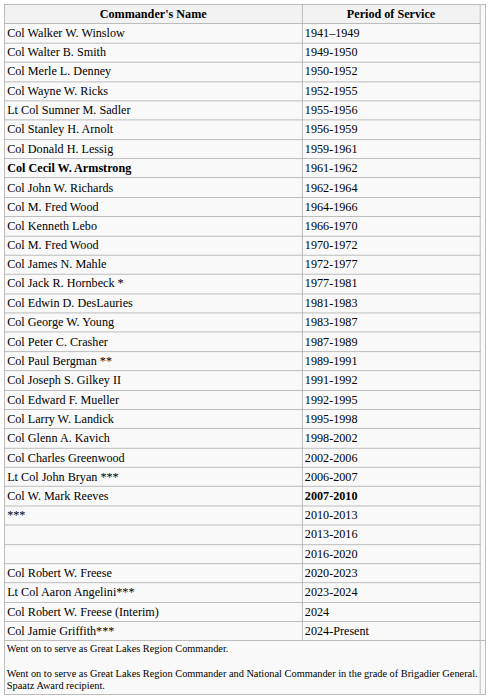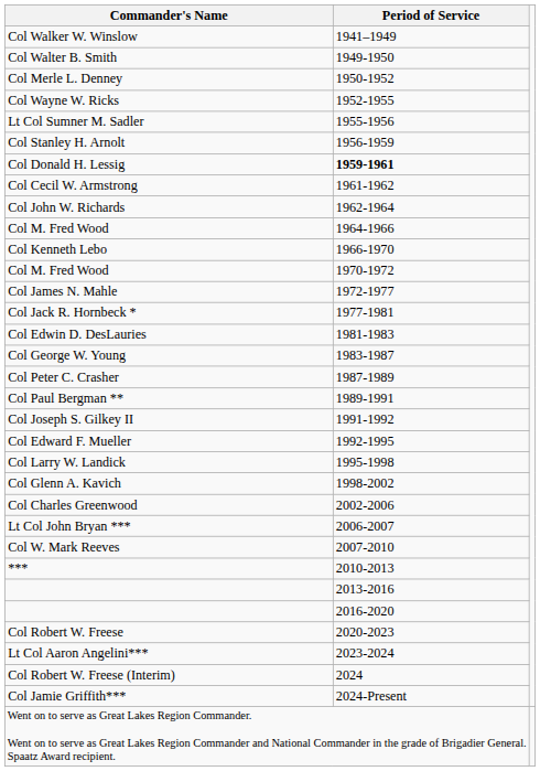Col Donald H. Lessig | Period of Service: normal -> bold
Col Cecil W. Armstrong | Commander's Name: bold -> normal
Col W. Mark Reeves | Period of Service: bold -> normal
